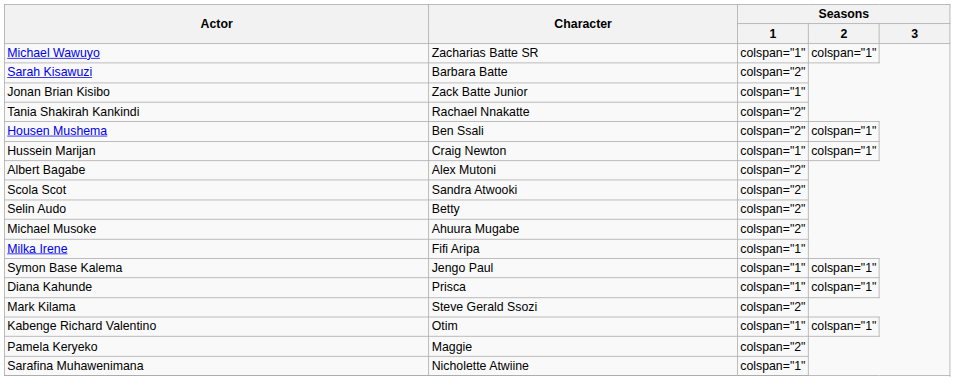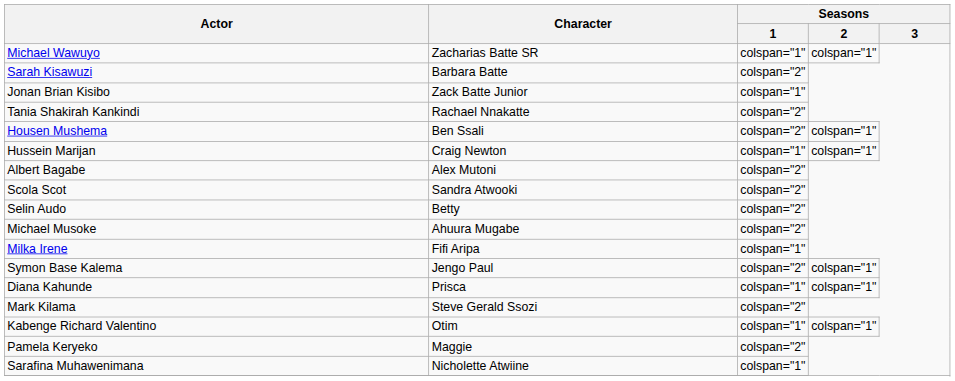Symon Base Kalema | Seasons / 1: colspan="1" -> colspan="2"
